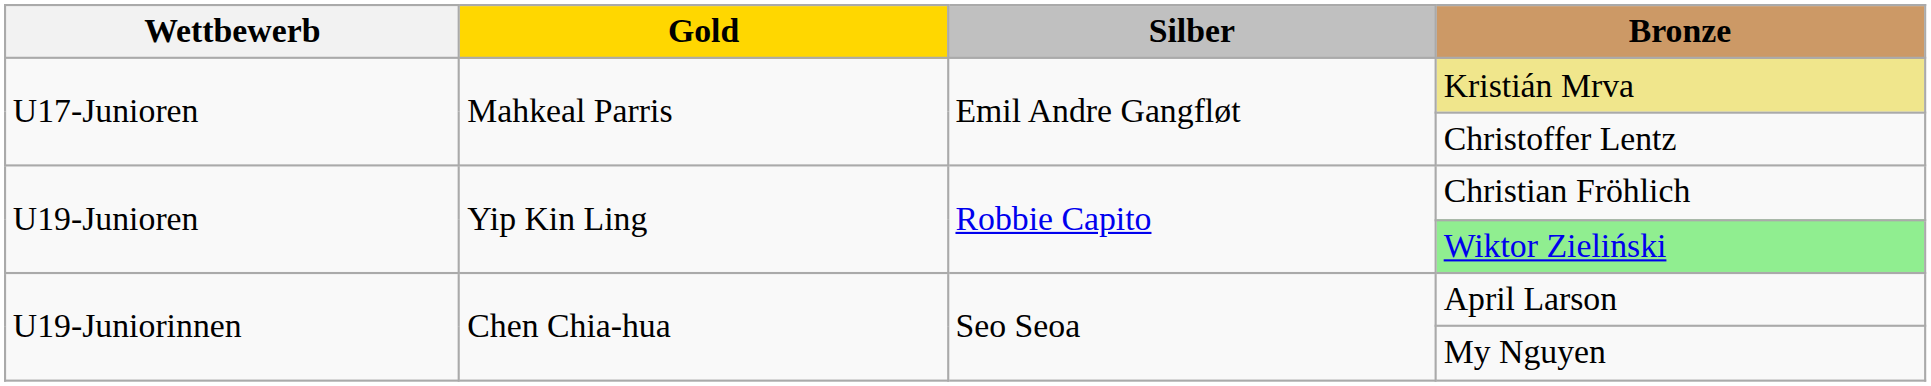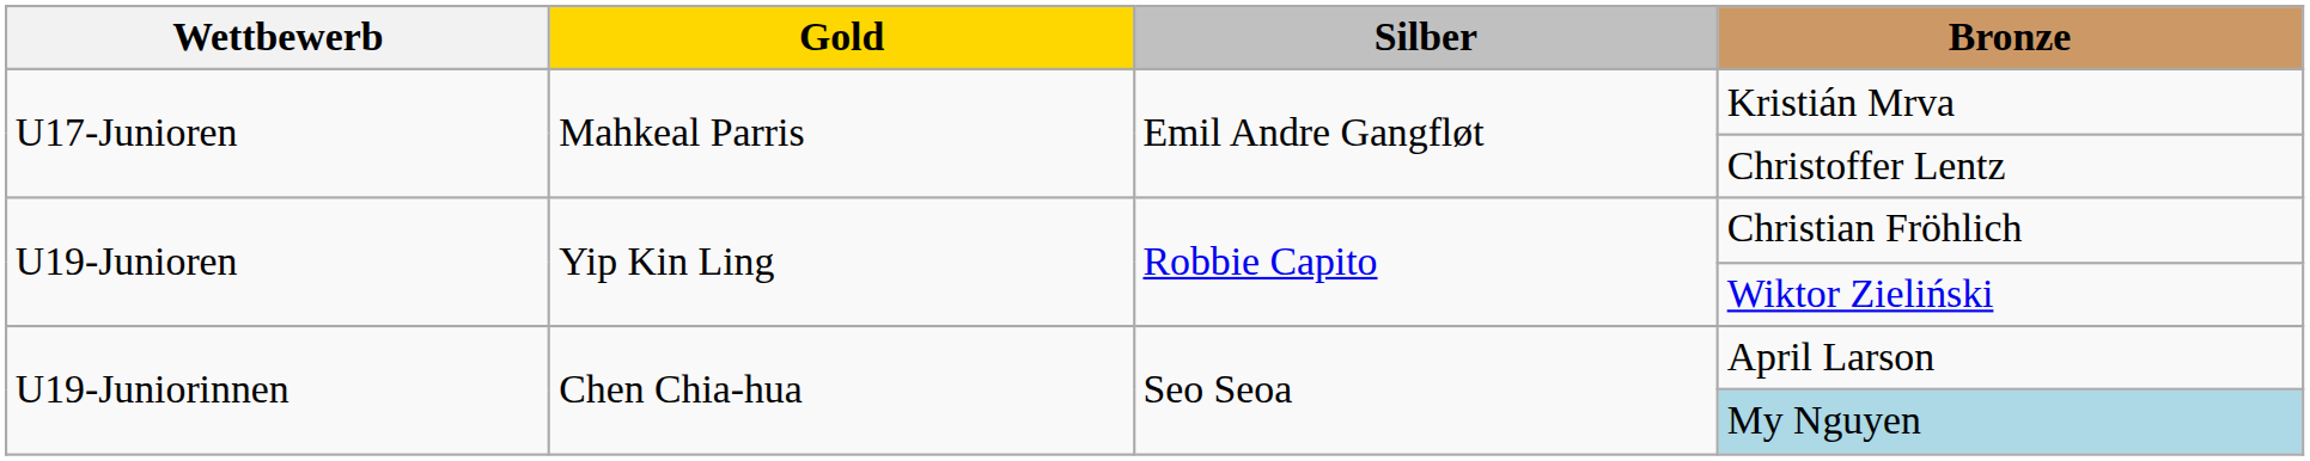Kristián Mrva | Bronze: khaki background -> no background
Wiktor Zieliński | Bronze: lightgreen background -> no background
My Nguyen | Bronze: no background -> lightblue background
